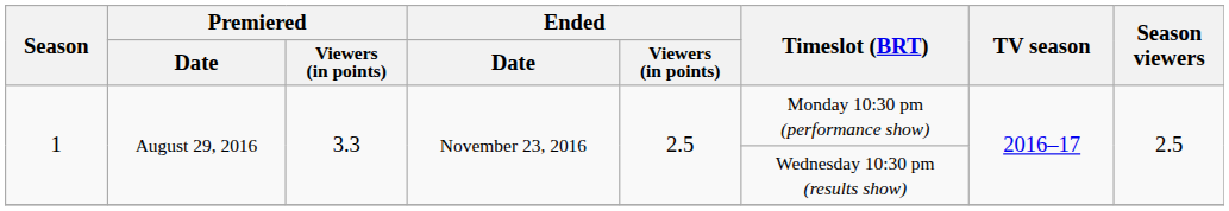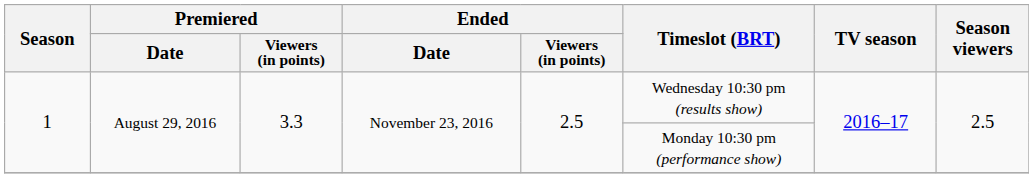row 3 | Timeslot (BRT): Monday 10:30 pm (performance show) -> Wednesday 10:30 pm (results show)
row 4 | Timeslot (BRT): Wednesday 10:30 pm (results show) -> Monday 10:30 pm (performance show)
